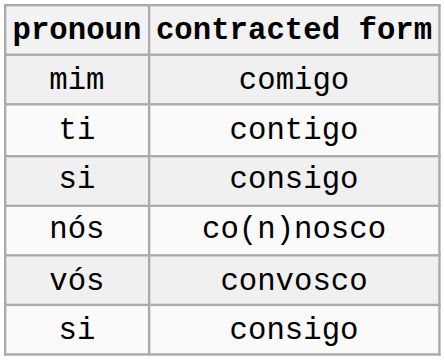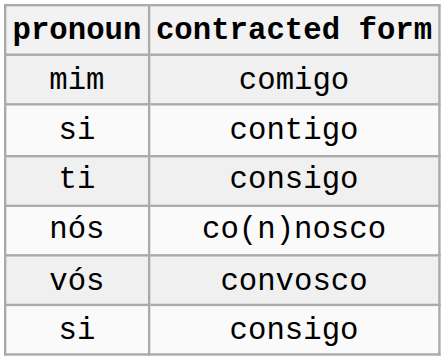row 3 | pronoun: ti -> si
row 4 | pronoun: si -> ti
